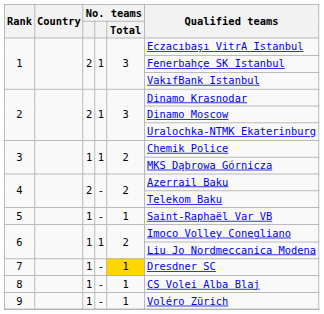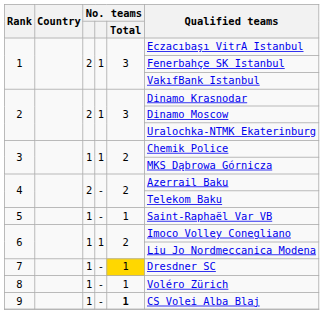8 | Qualified teams: CS Volei Alba Blaj -> Voléro Zürich
9 | No. teams / Total: normal -> bold
9 | Qualified teams: Voléro Zürich -> CS Volei Alba Blaj
